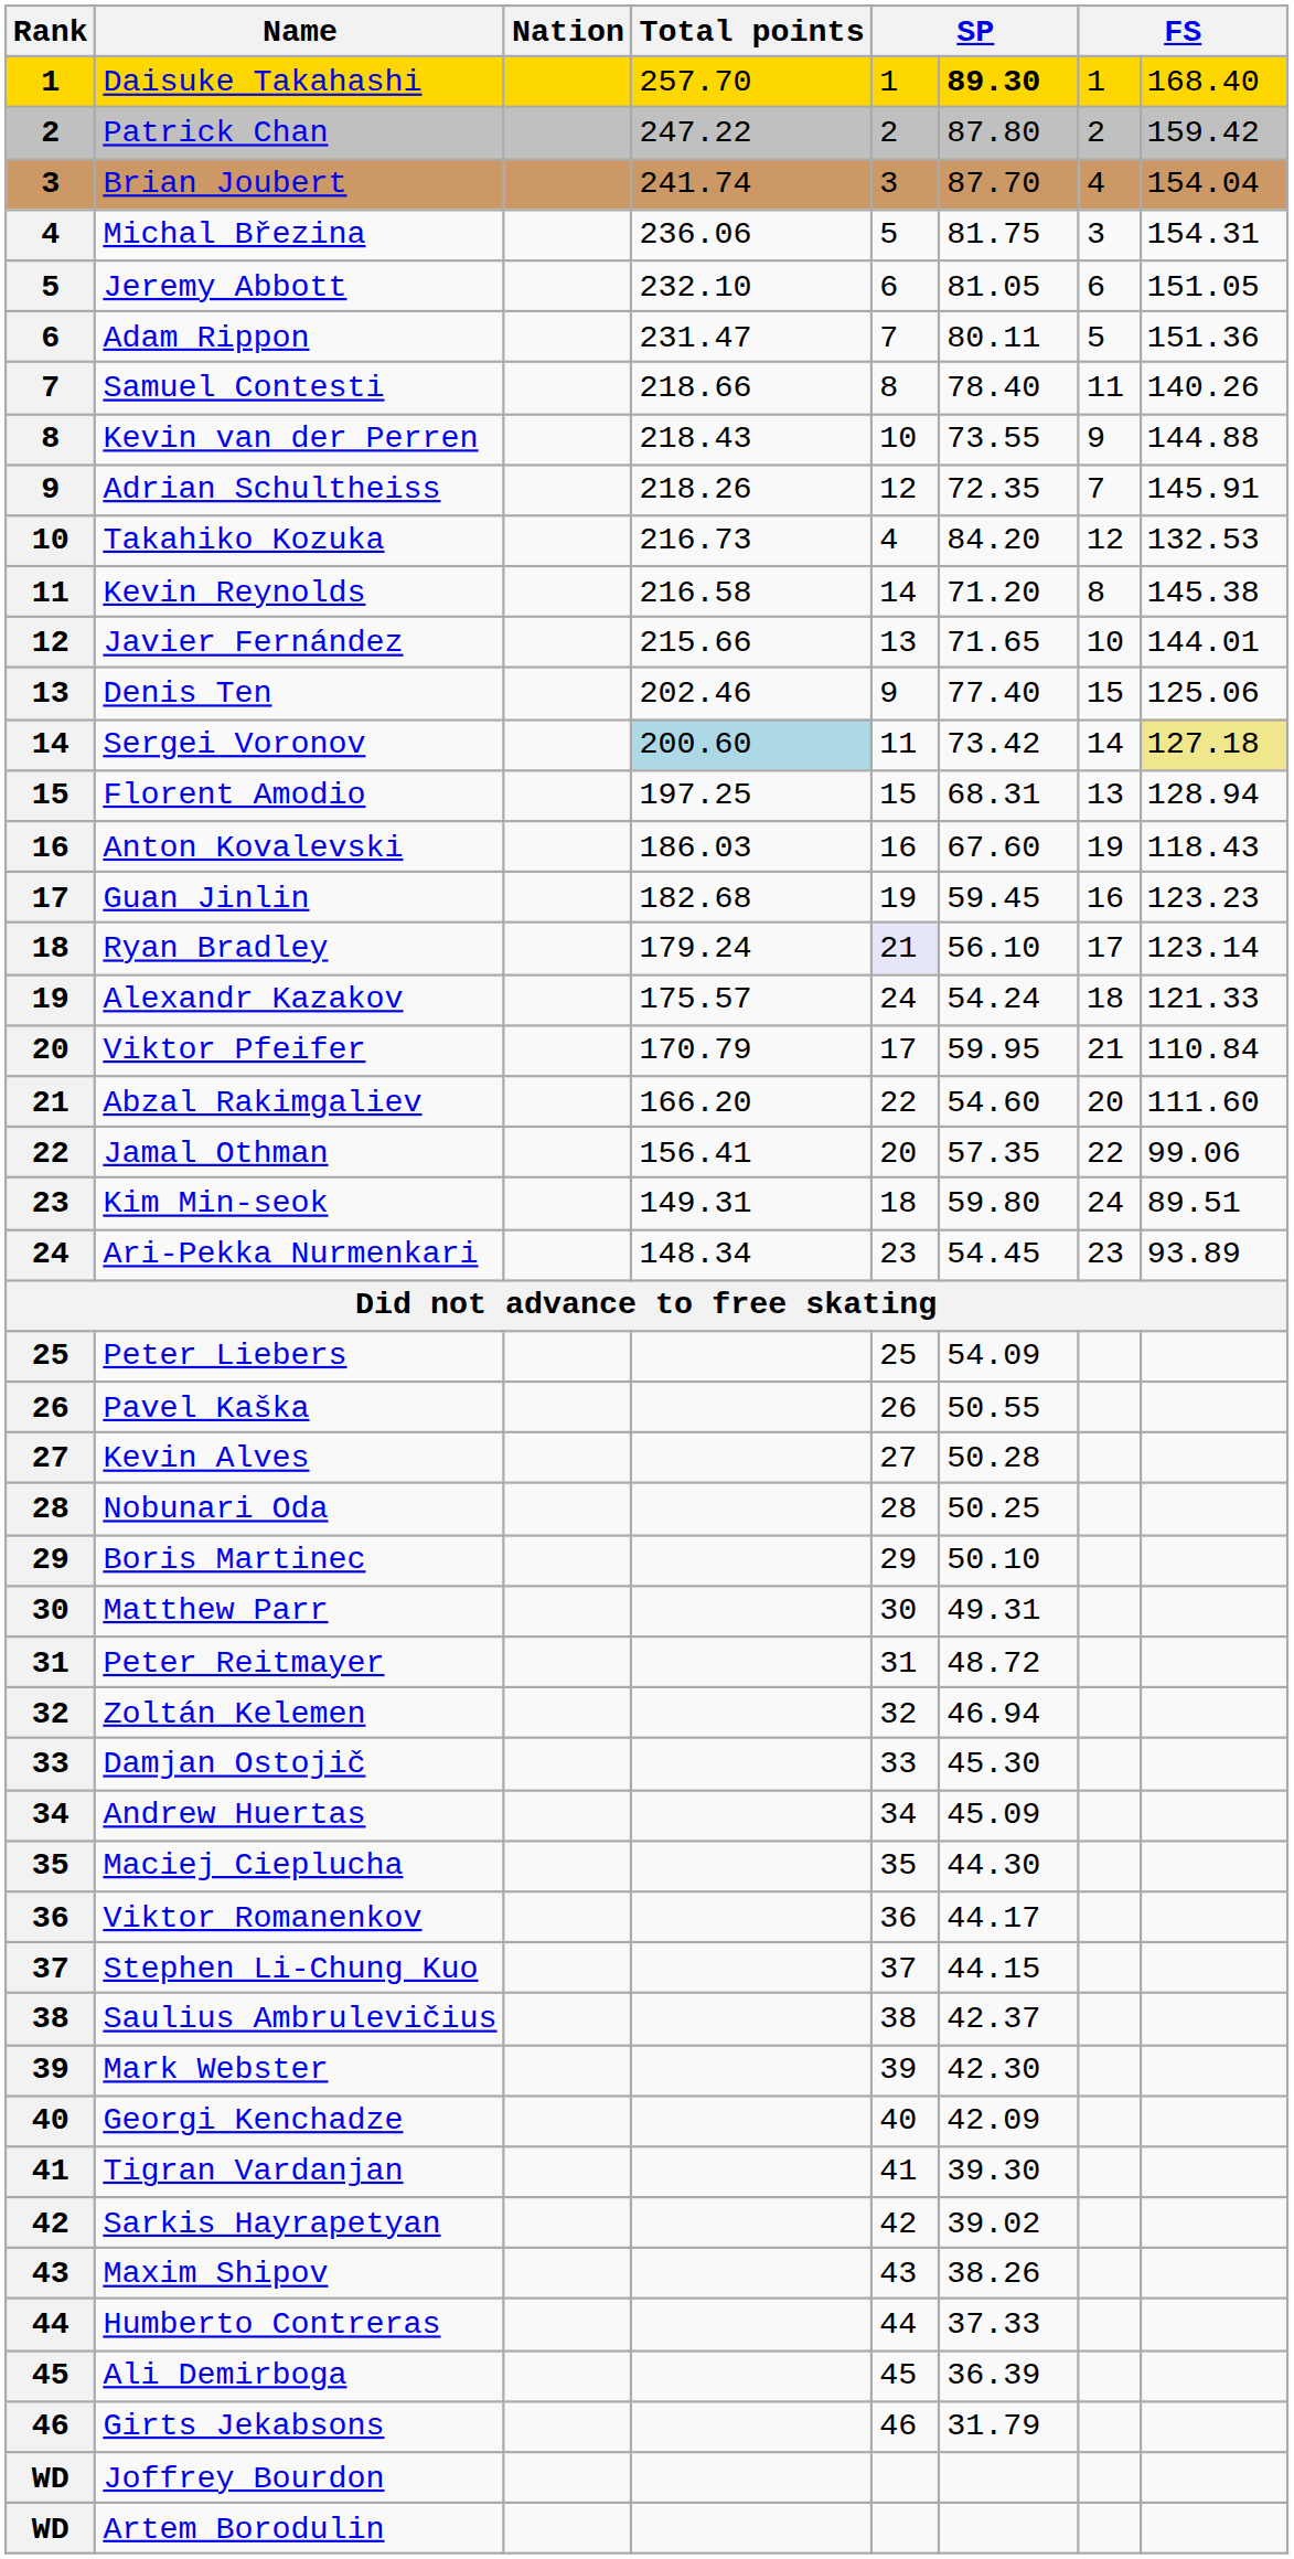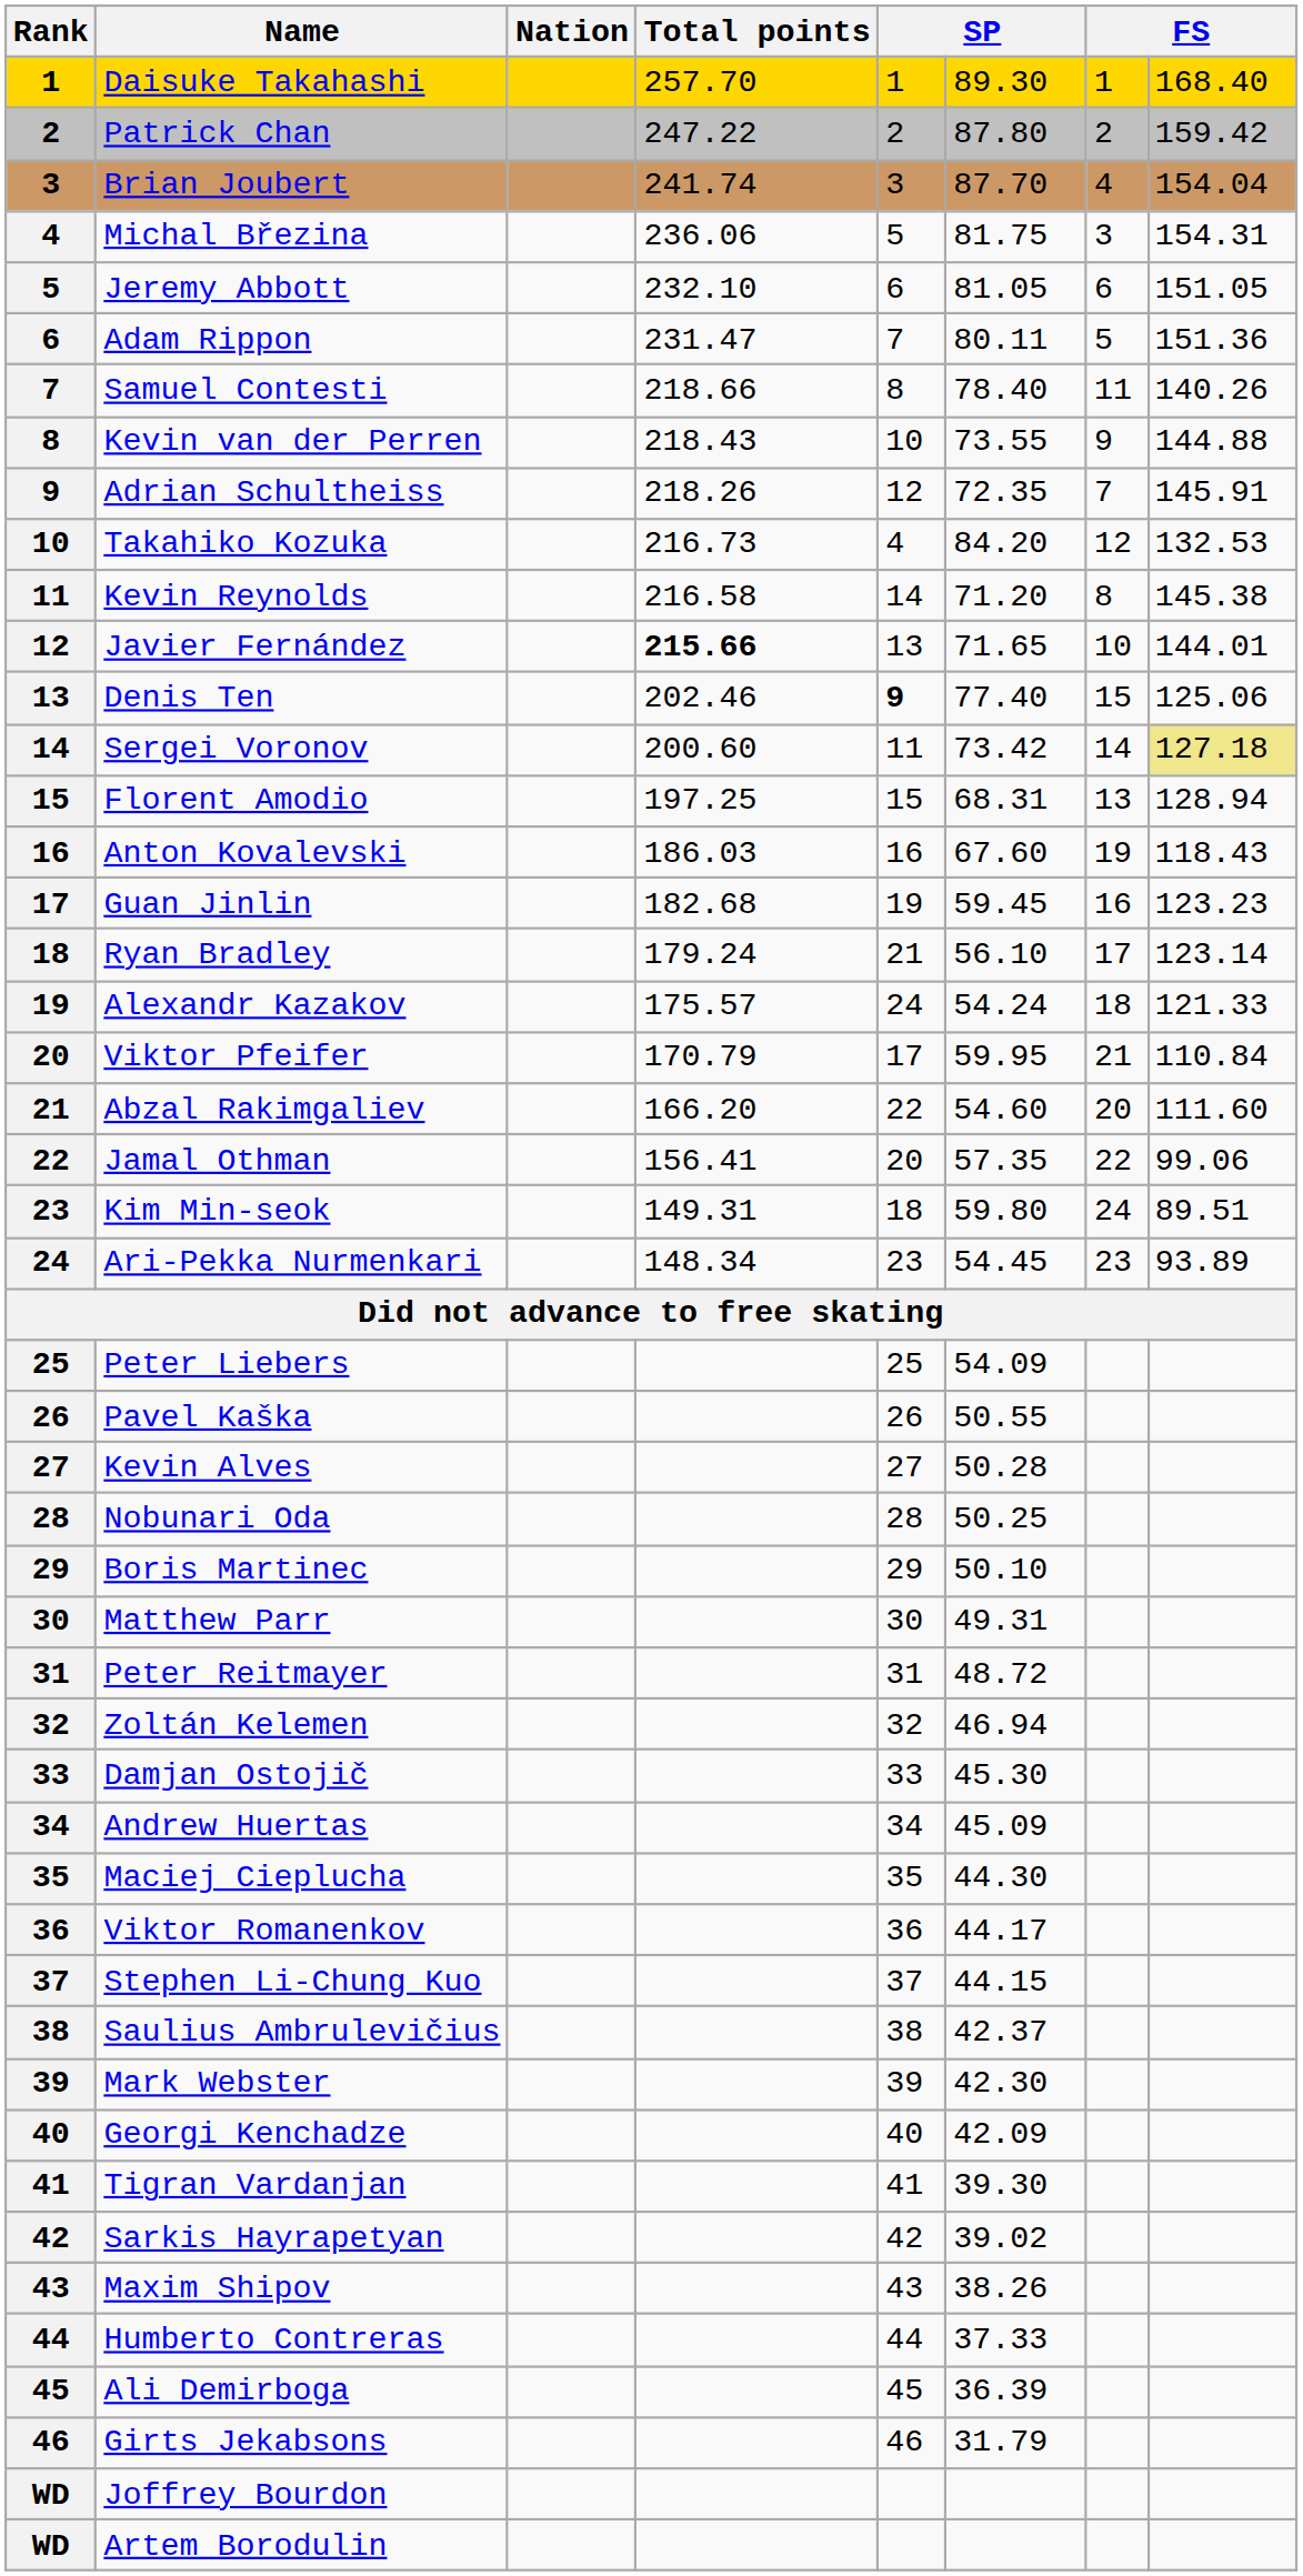Daisuke Takahashi | column 6: bold -> normal
Javier Fernández | Total points: normal -> bold
Denis Ten | column 5: normal -> bold
Sergei Voronov | Total points: lightblue background -> no background
Ryan Bradley | column 5: lavender background -> no background
